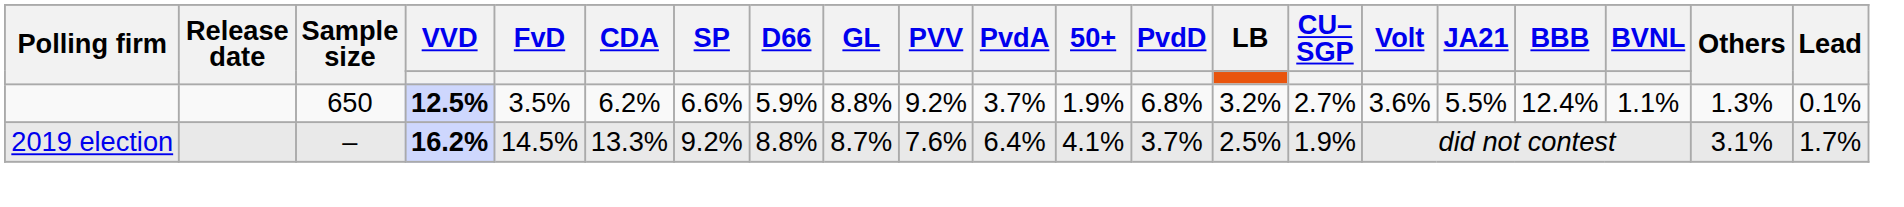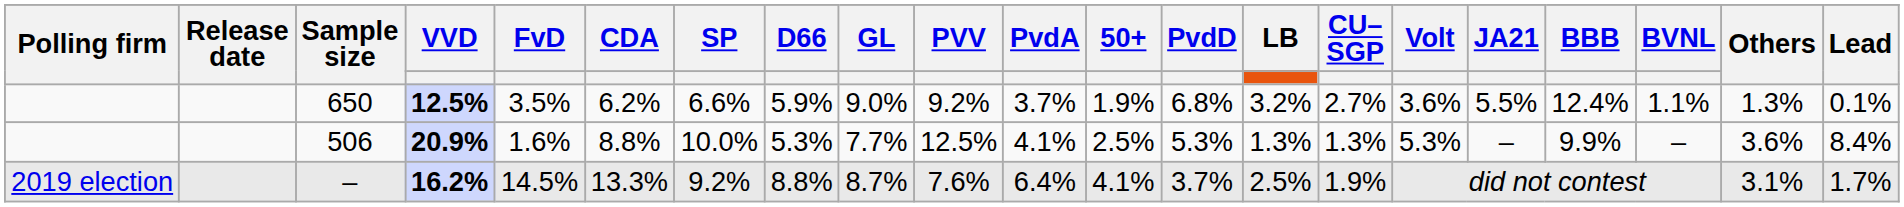650 | GL: 8.8% -> 9.0%
+ row: 506 | 20.9% | 1.6% | 8.8% | 10.0% | 5.3% | 7.7% | 12.5% | 4.1% | 2.5% | 5.3% | 1.3% | 1.3% | 5.3% | – | 9.9% | – | 3.6% | 8.4%
